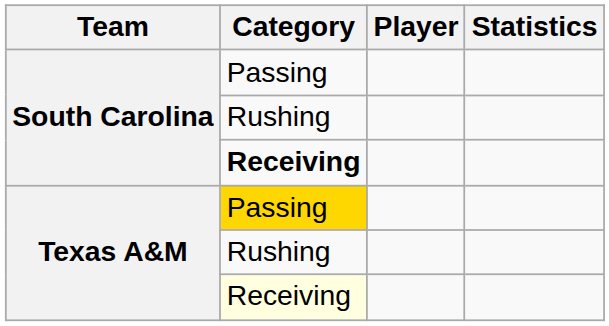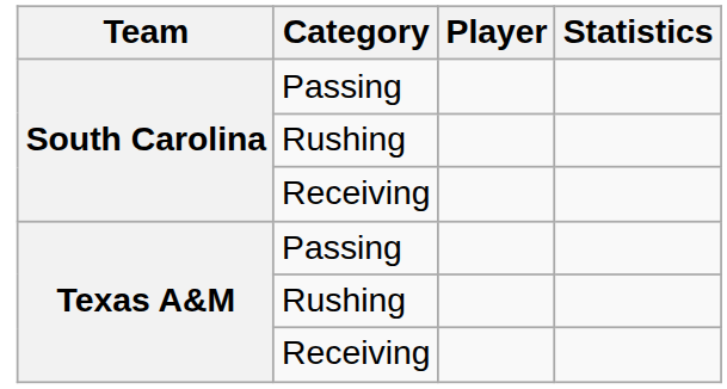South Carolina / Receiving | Category: bold -> normal
Texas A&M / Passing | Category: gold background -> no background
Texas A&M / Receiving | Category: lightyellow background -> no background
